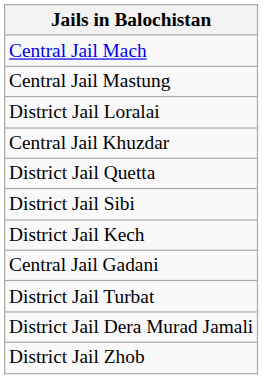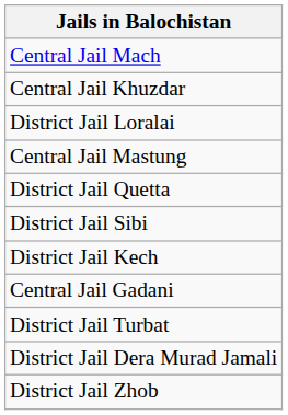row 3 | column 1: Central Jail Mastung -> Central Jail Khuzdar
row 5 | column 1: Central Jail Khuzdar -> Central Jail Mastung
